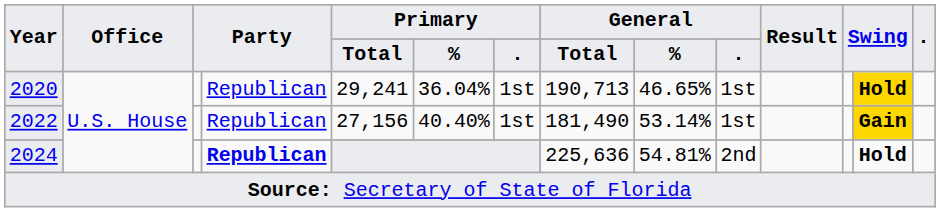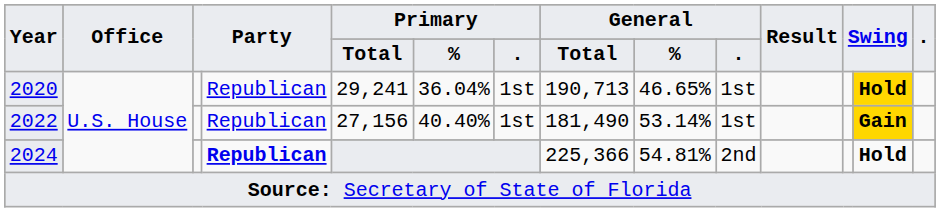2024 | General / Total: 225,636 -> 225,366
